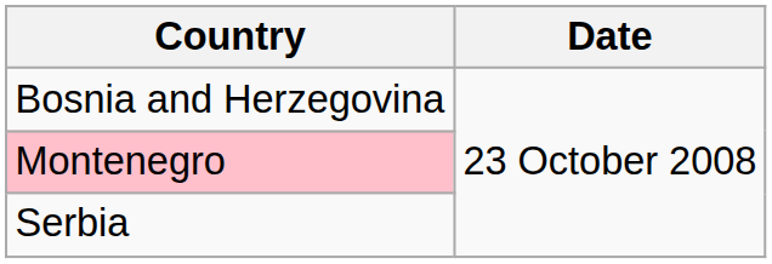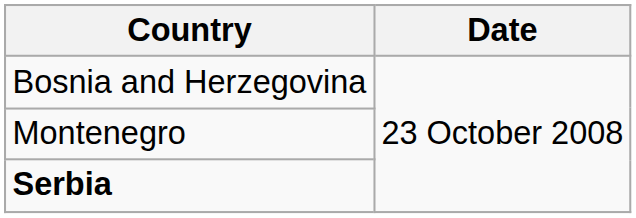Montenegro | Country: pink background -> no background
Serbia | Country: normal -> bold
